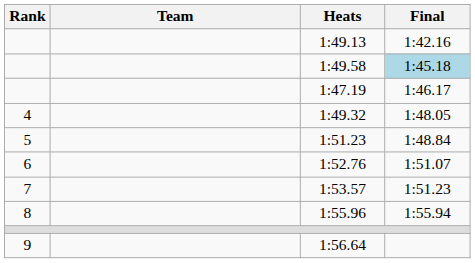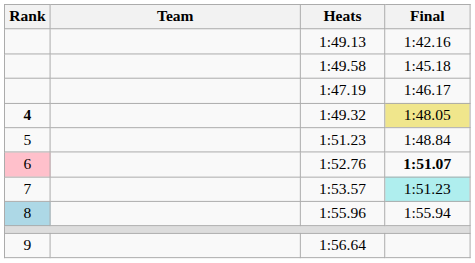1:49.58 | Final: lightblue background -> no background
1:49.32 | Rank: normal -> bold
1:49.32 | Final: no background -> khaki background
1:52.76 | Rank: no background -> pink background
1:52.76 | Final: normal -> bold
1:53.57 | Final: no background -> paleturquoise background
1:55.96 | Rank: no background -> lightblue background
